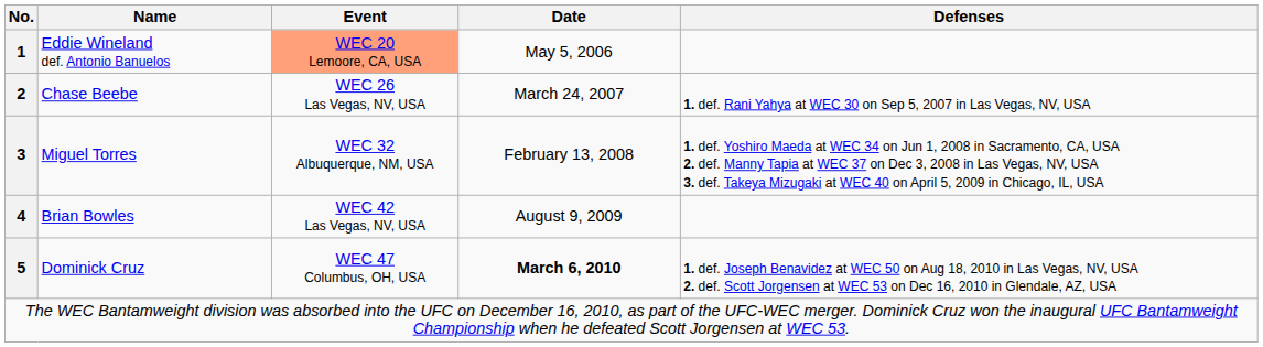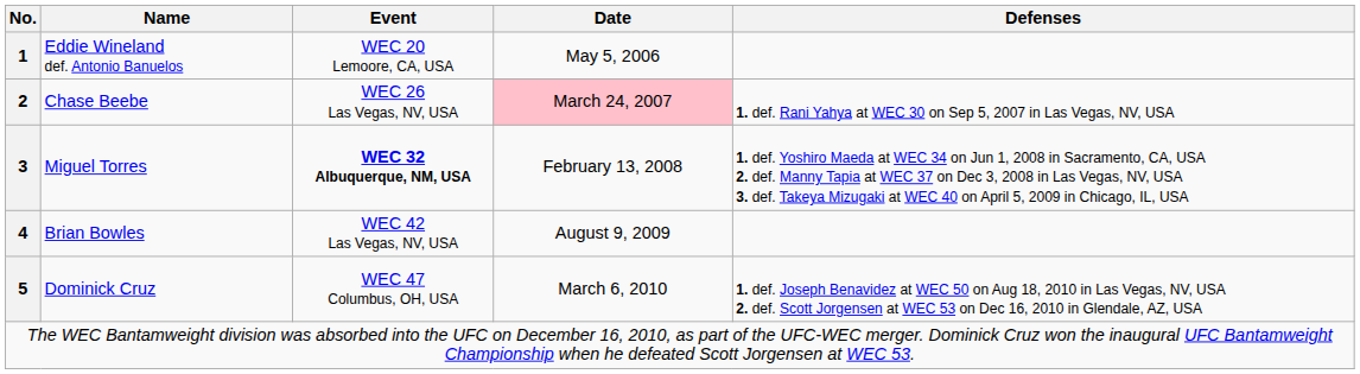Eddie Wineland def. Antonio Banuelos | Event: lightsalmon background -> no background
Chase Beebe | Date: no background -> pink background
Miguel Torres | Event: normal -> bold
Dominick Cruz | Date: bold -> normal
